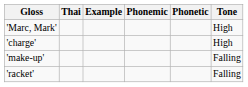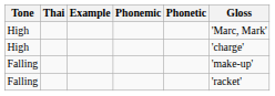columns swapped: Tone <-> Gloss
